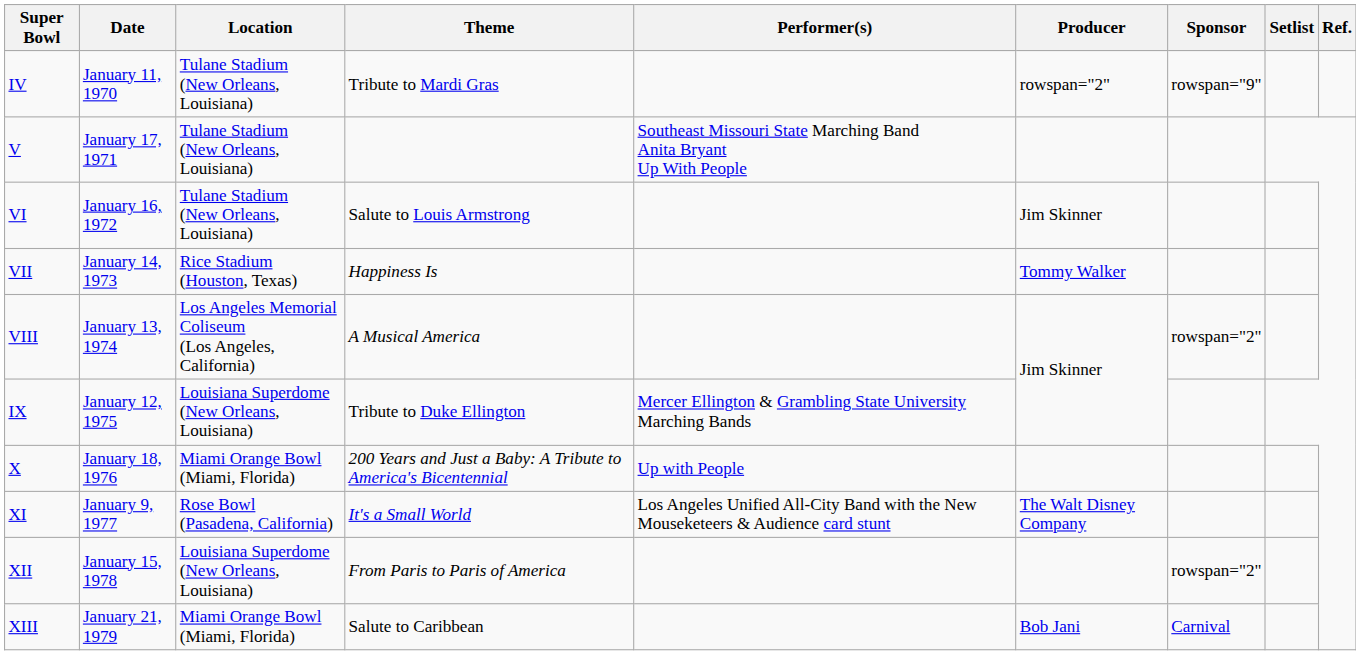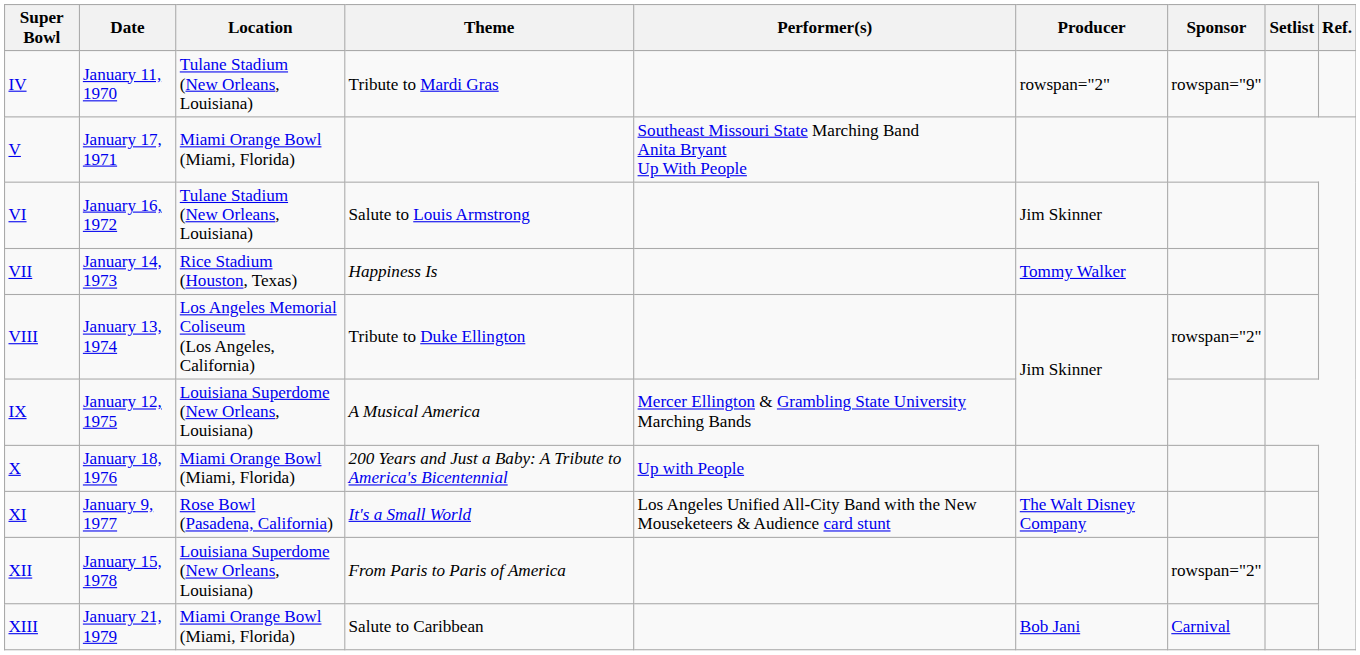V | Location: Tulane Stadium (New Orleans, Louisiana) -> Miami Orange Bowl (Miami, Florida)
VIII | Theme: A Musical America -> Tribute to Duke Ellington
IX | Theme: Tribute to Duke Ellington -> A Musical America
